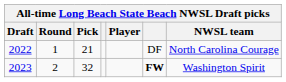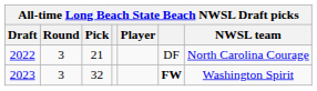2022 | Round: 1 -> 3
2023 | Round: 2 -> 3
